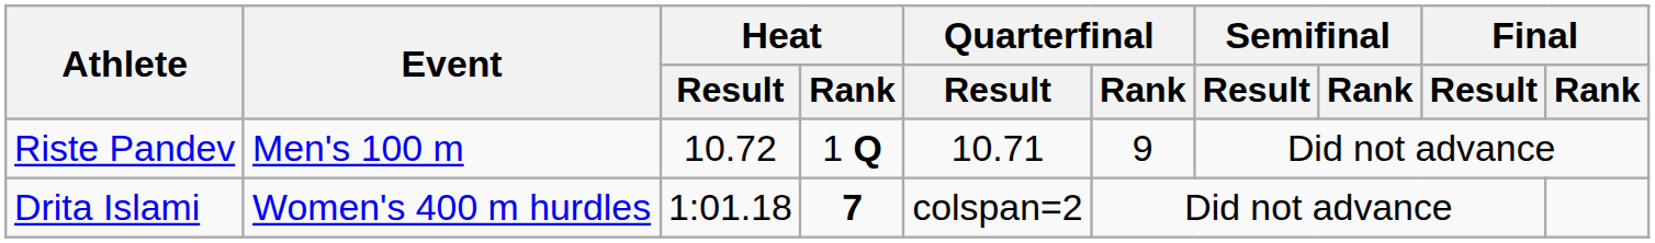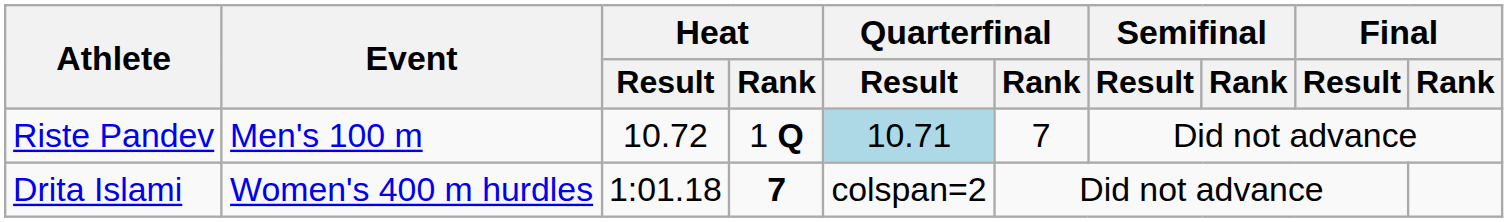Riste Pandev | Quarterfinal / Result: no background -> lightblue background
Riste Pandev | Quarterfinal / Rank: 9 -> 7
